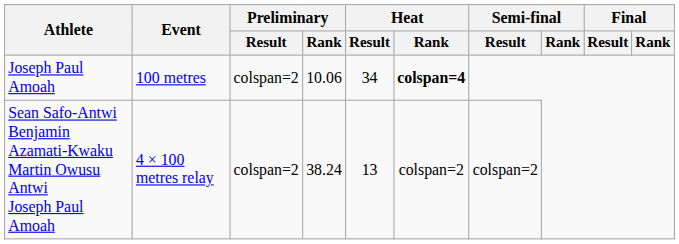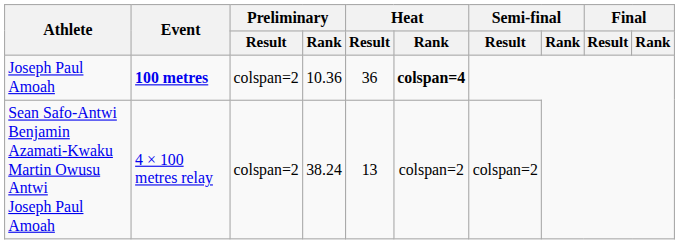Joseph Paul Amoah | Event: normal -> bold
Joseph Paul Amoah | Preliminary / Rank: 10.06 -> 10.36
Joseph Paul Amoah | Heat / Result: 34 -> 36
